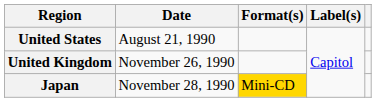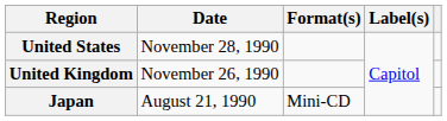United States | Date: August 21, 1990 -> November 28, 1990
Japan | Date: November 28, 1990 -> August 21, 1990
Japan | Format(s): gold background -> no background
